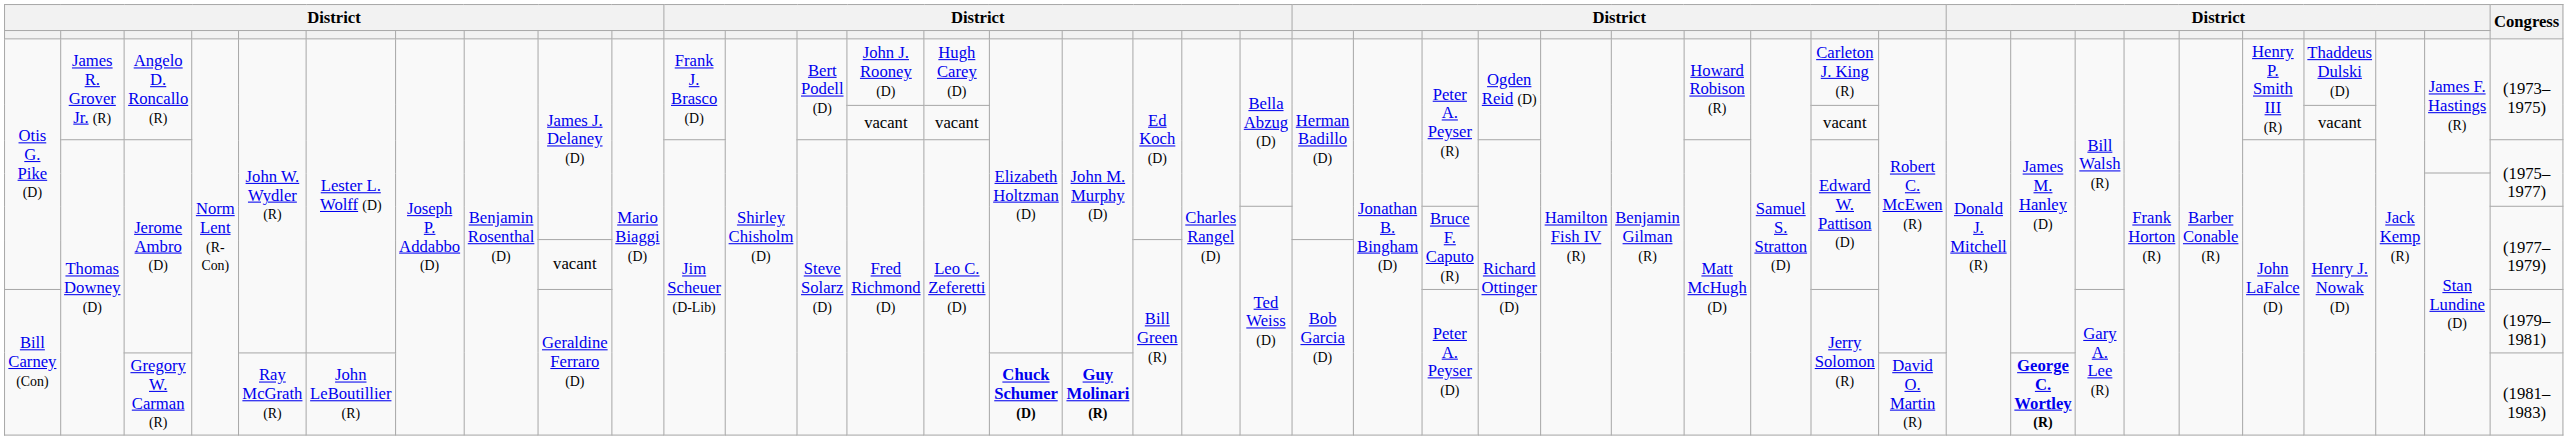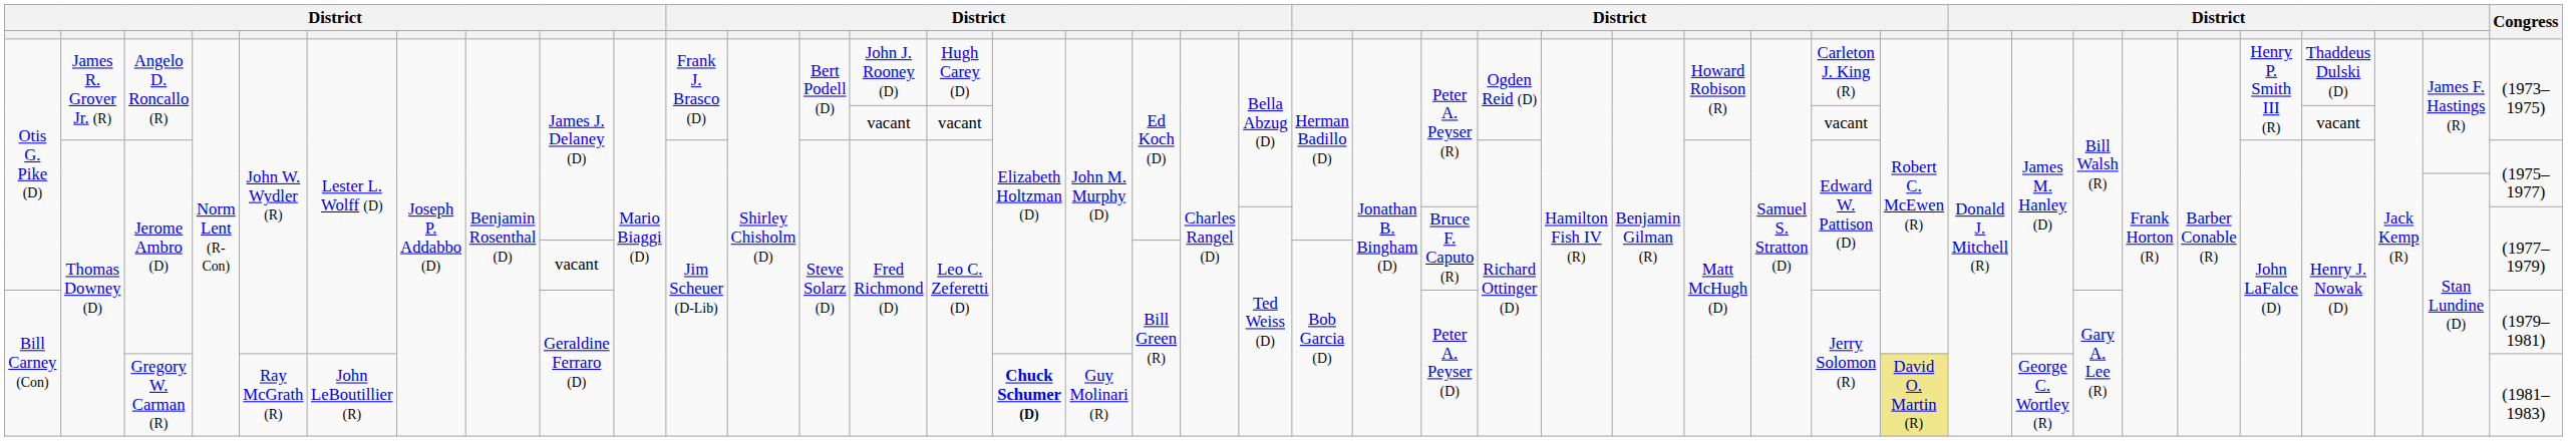Gregory W. Carman (R) | column 17: bold -> normal
Gregory W. Carman (R) | column 30: no background -> khaki background
Gregory W. Carman (R) | column 32: bold -> normal
